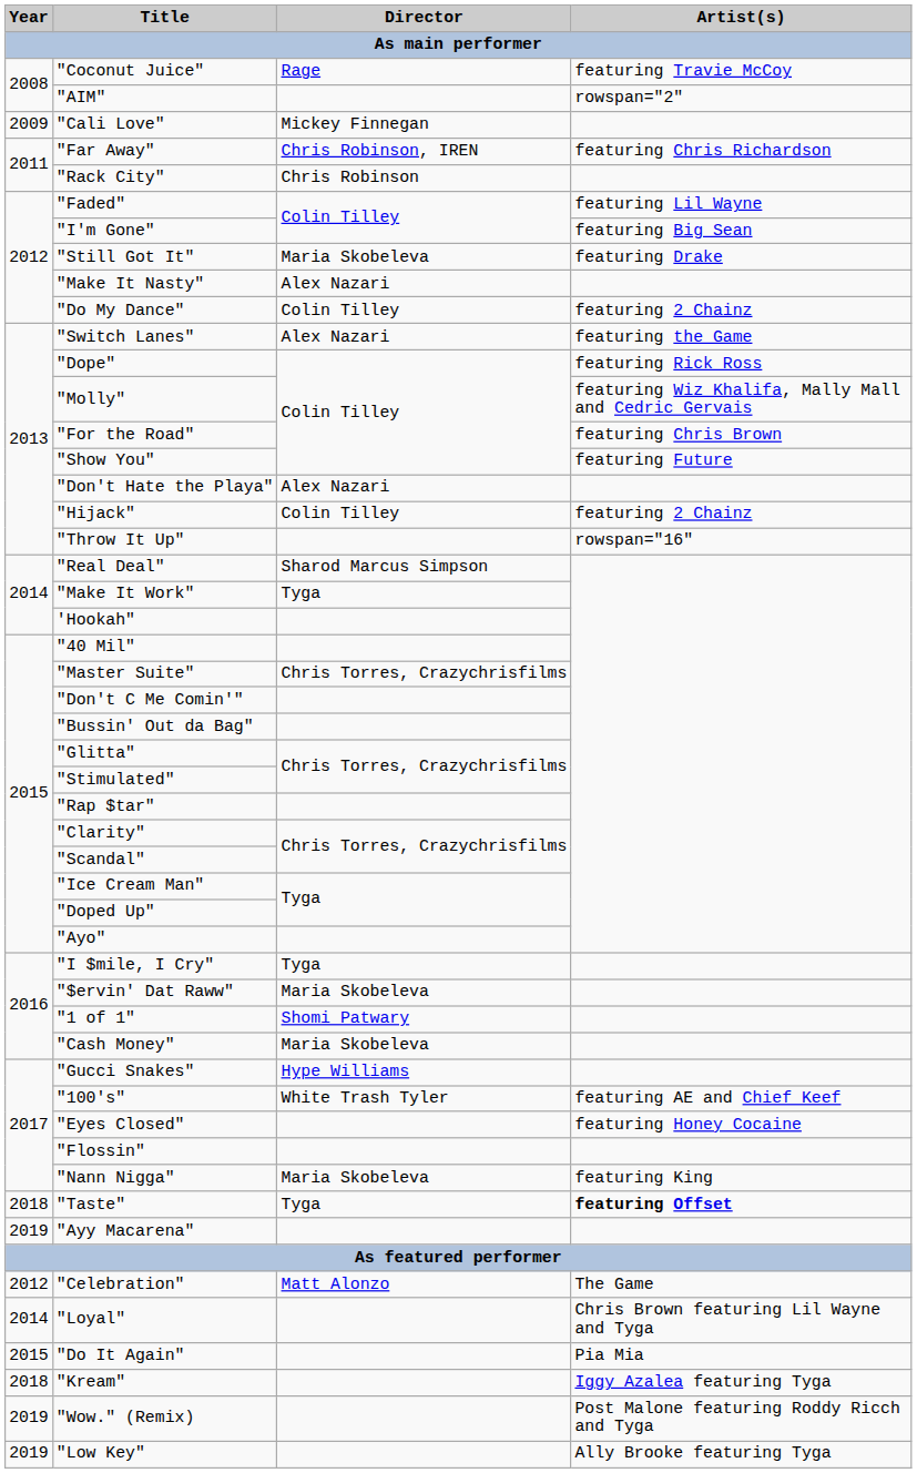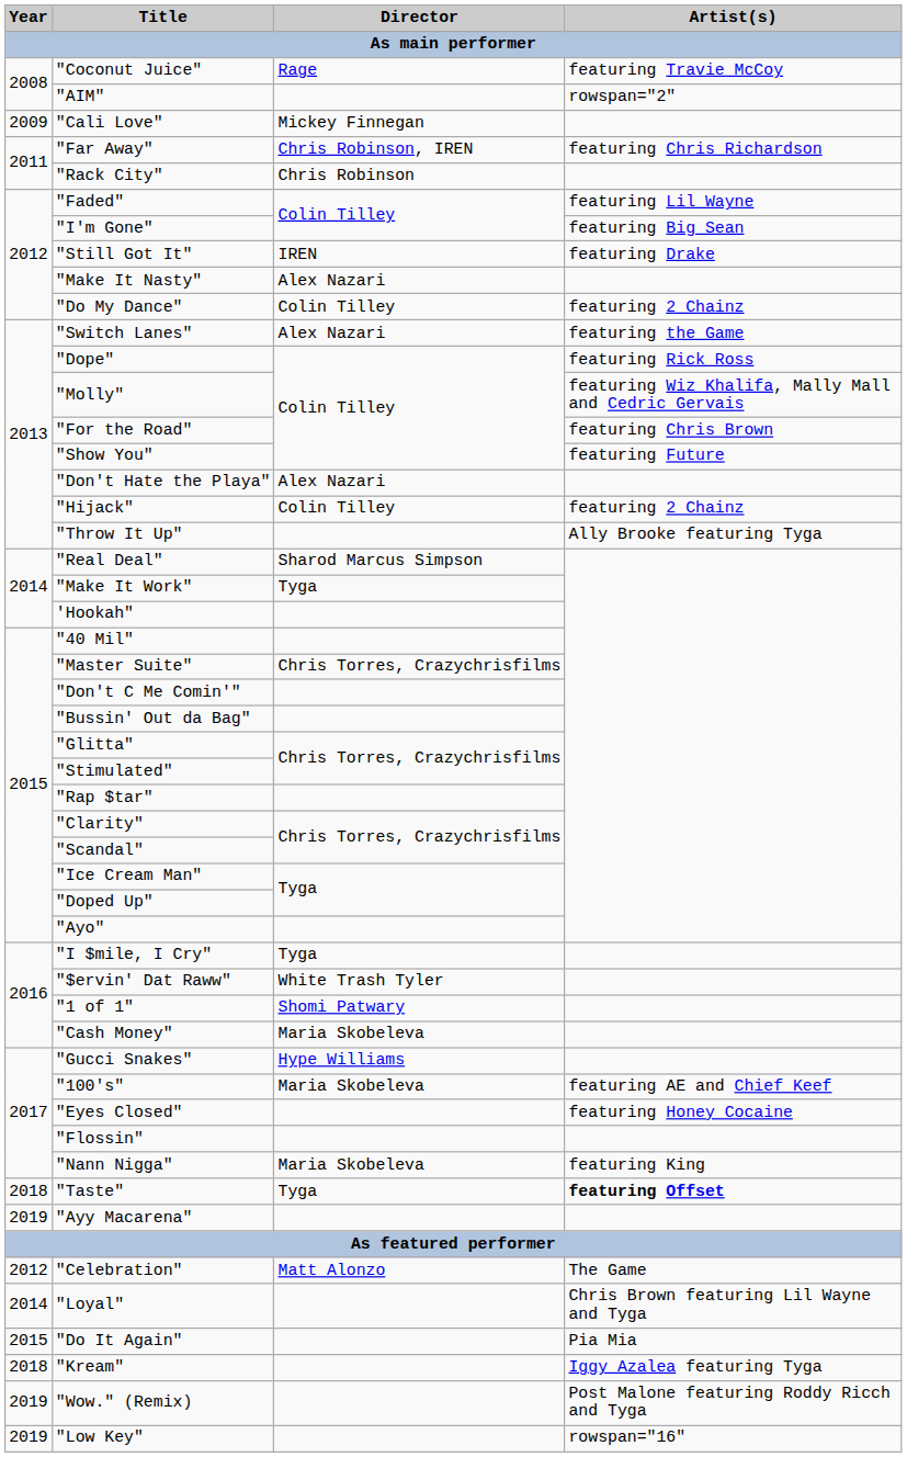"Still Got It" | Director: Maria Skobeleva -> IREN
"Throw It Up" | Artist(s): rowspan="16" -> Ally Brooke featuring Tyga
"$ervin' Dat Raww" | Director: Maria Skobeleva -> White Trash Tyler
"100's" | Director: White Trash Tyler -> Maria Skobeleva
"Low Key" | Artist(s): Ally Brooke featuring Tyga -> rowspan="16"
